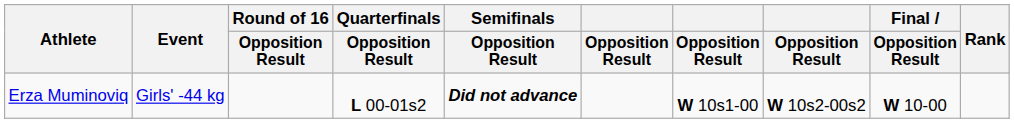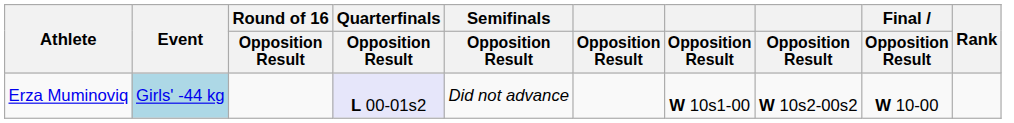Erza Muminoviq | Event: no background -> lightblue background
Erza Muminoviq | Quarterfinals / Opposition Result: no background -> lavender background
Erza Muminoviq | Semifinals / Opposition Result: bold -> normal
